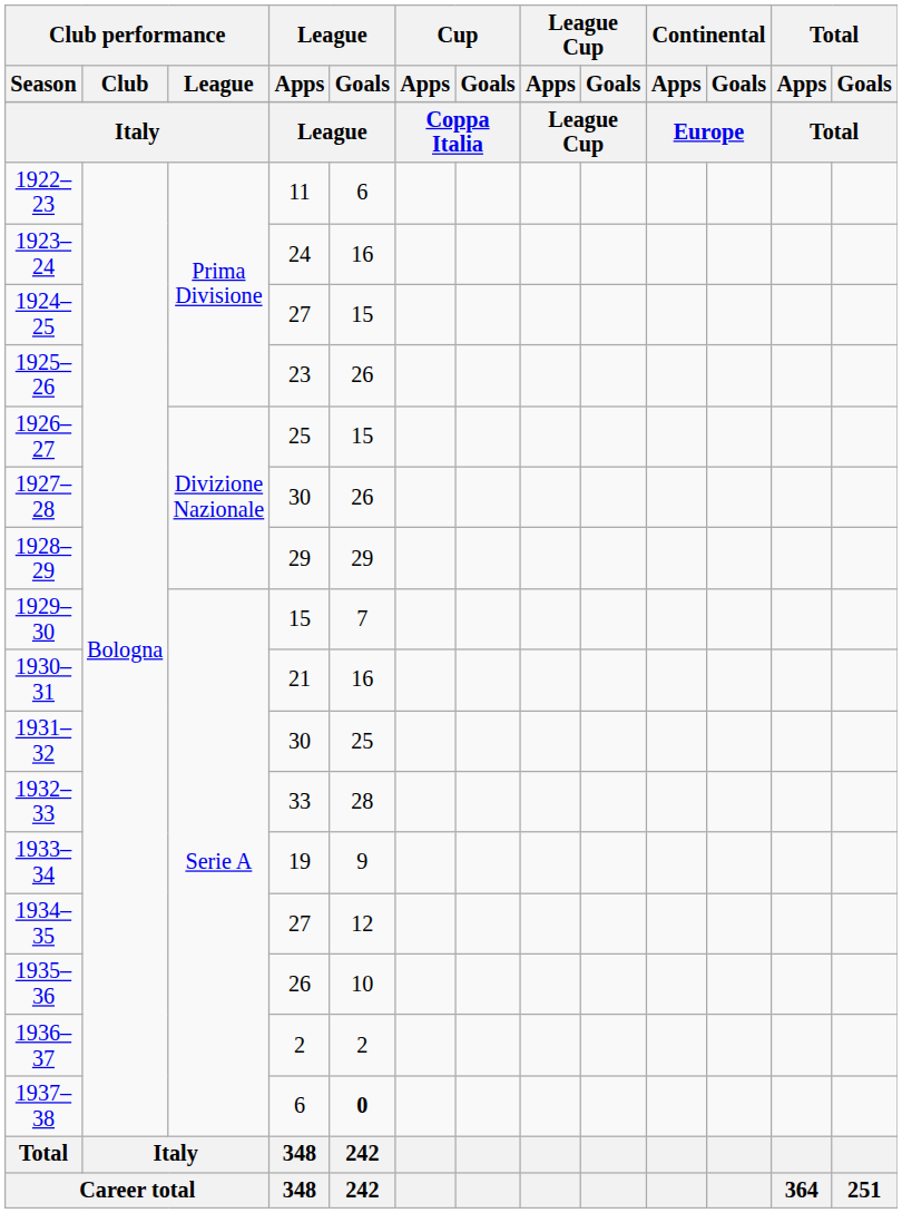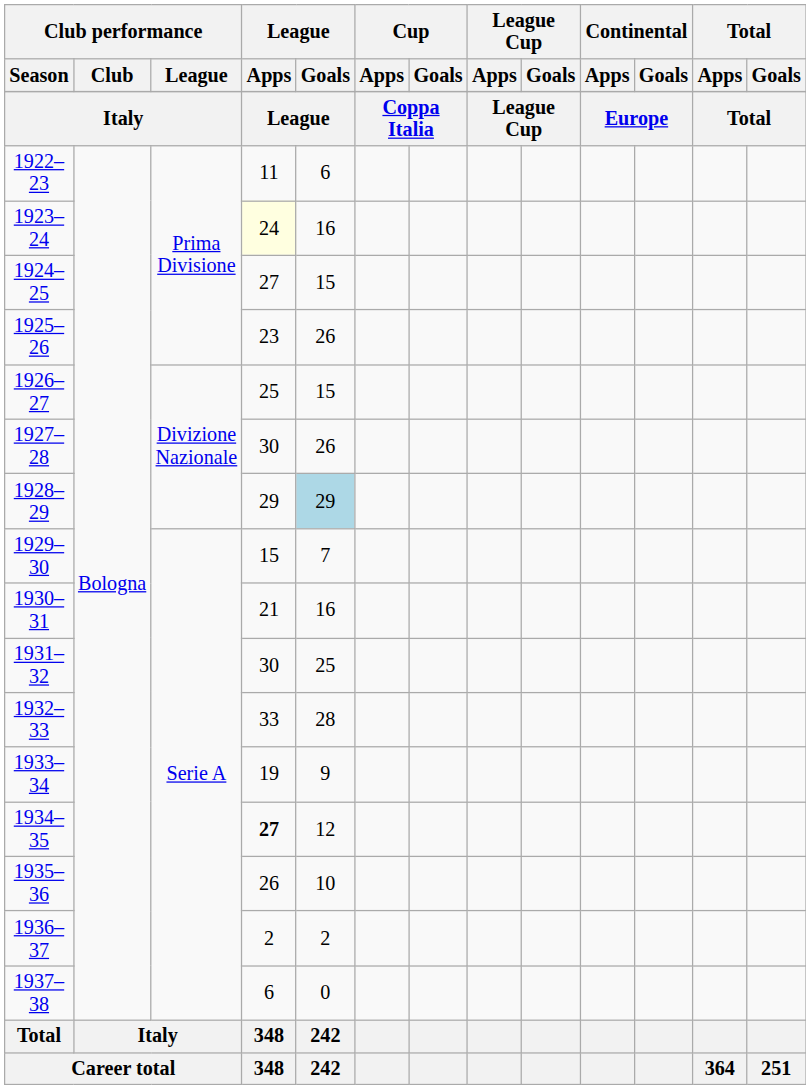1923–24 | League / Apps: no background -> lightyellow background
1928–29 | League / Goals: no background -> lightblue background
1934–35 | League / Apps: normal -> bold
1937–38 | League / Goals: bold -> normal
